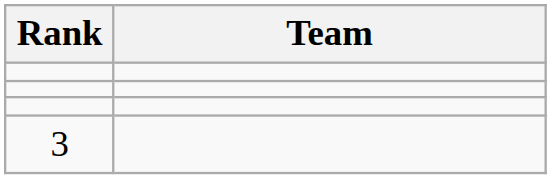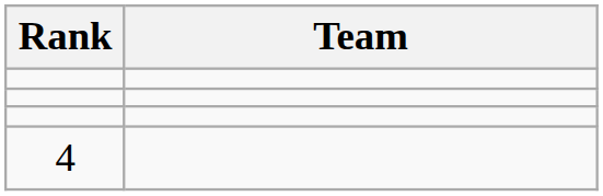row 5 | Rank: 3 -> 4
